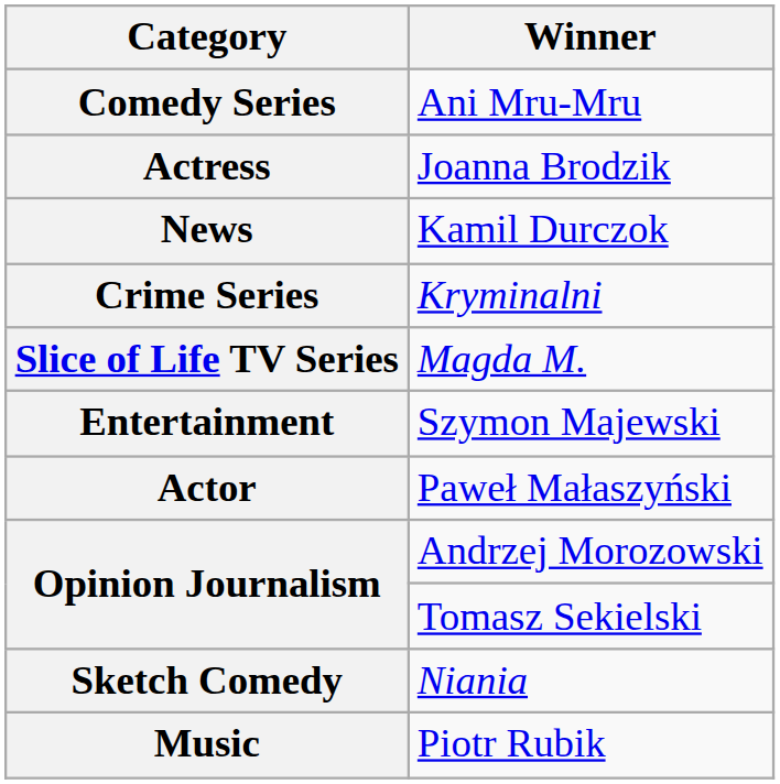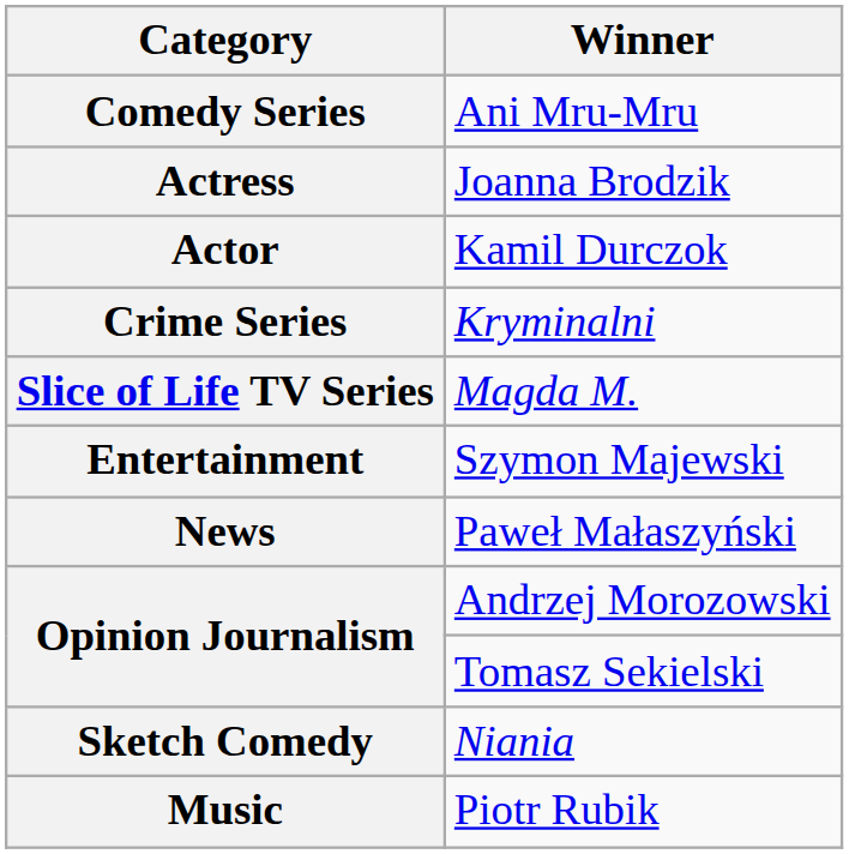row 4 | Category: News -> Actor
row 8 | Category: Actor -> News
